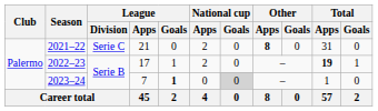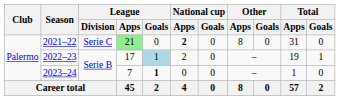2021–22 | League / Apps: no background -> lightgreen background
2021–22 | National cup / Apps: normal -> bold
2021–22 | Other / Apps: bold -> normal
2022–23 | League / Goals: no background -> lightblue background
2022–23 | Total / Apps: bold -> normal
2023–24 | National cup / Goals: lightgrey background -> no background
